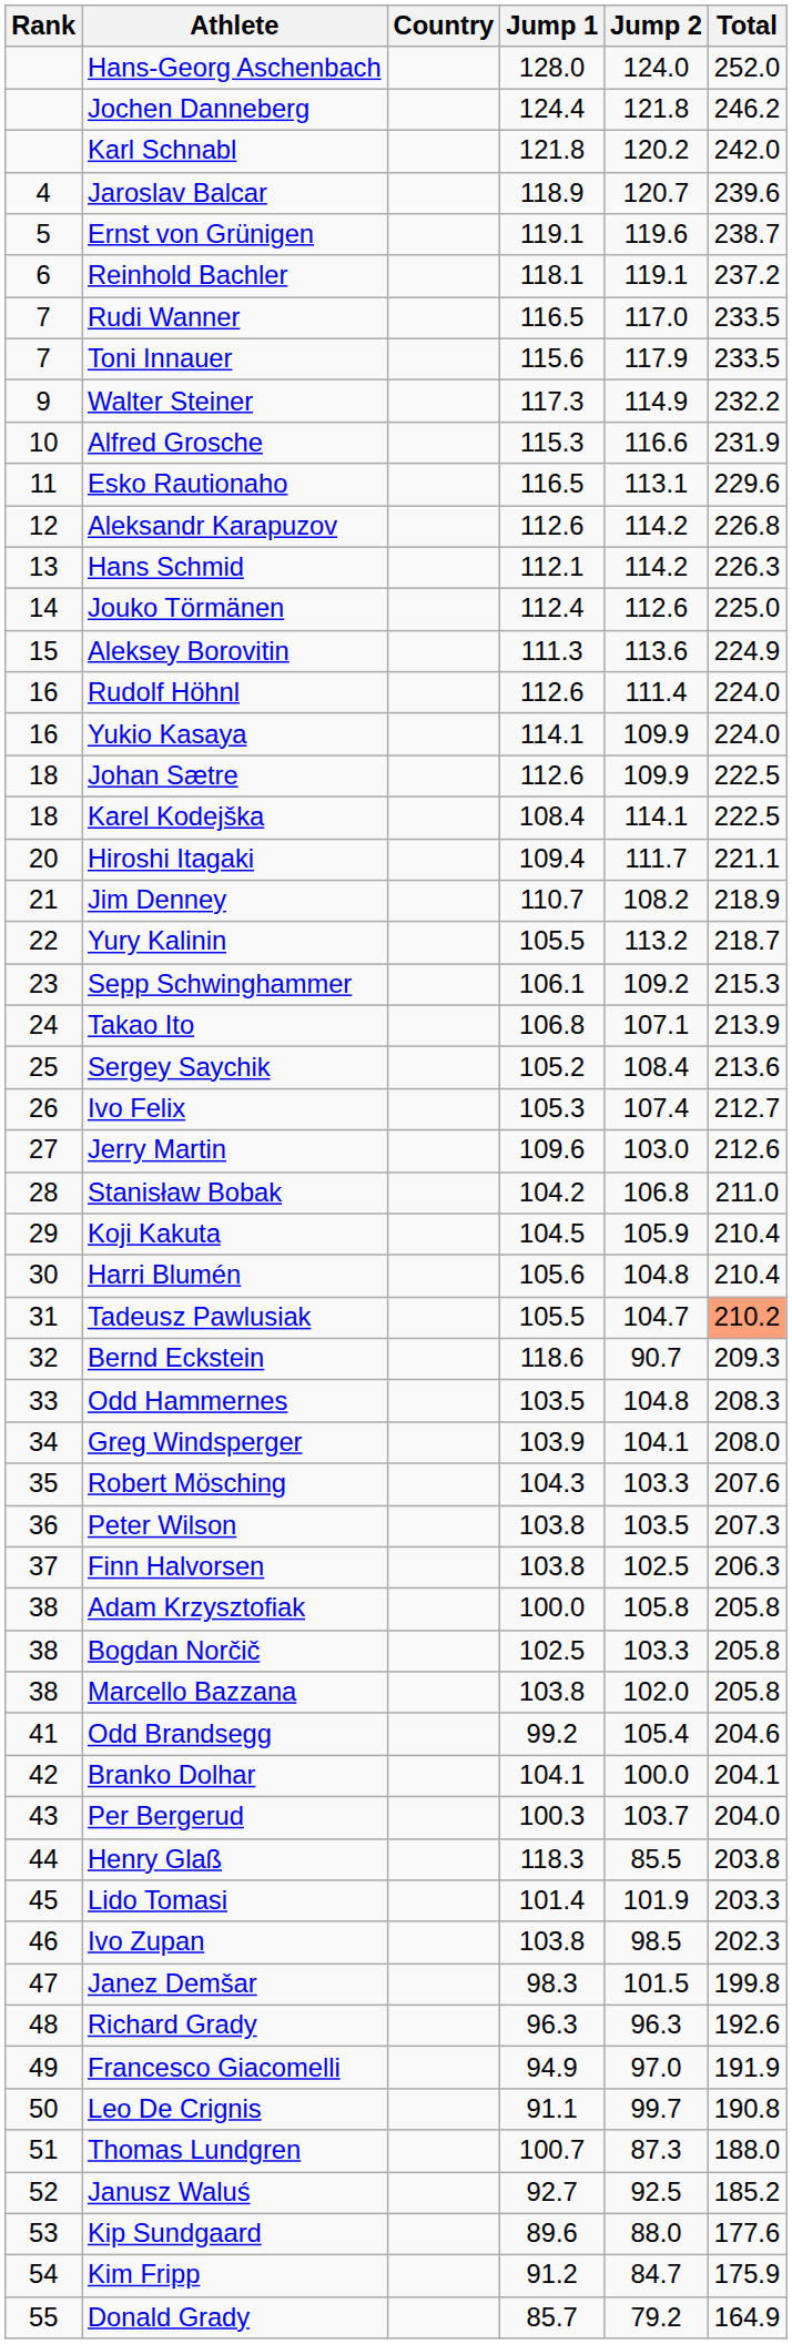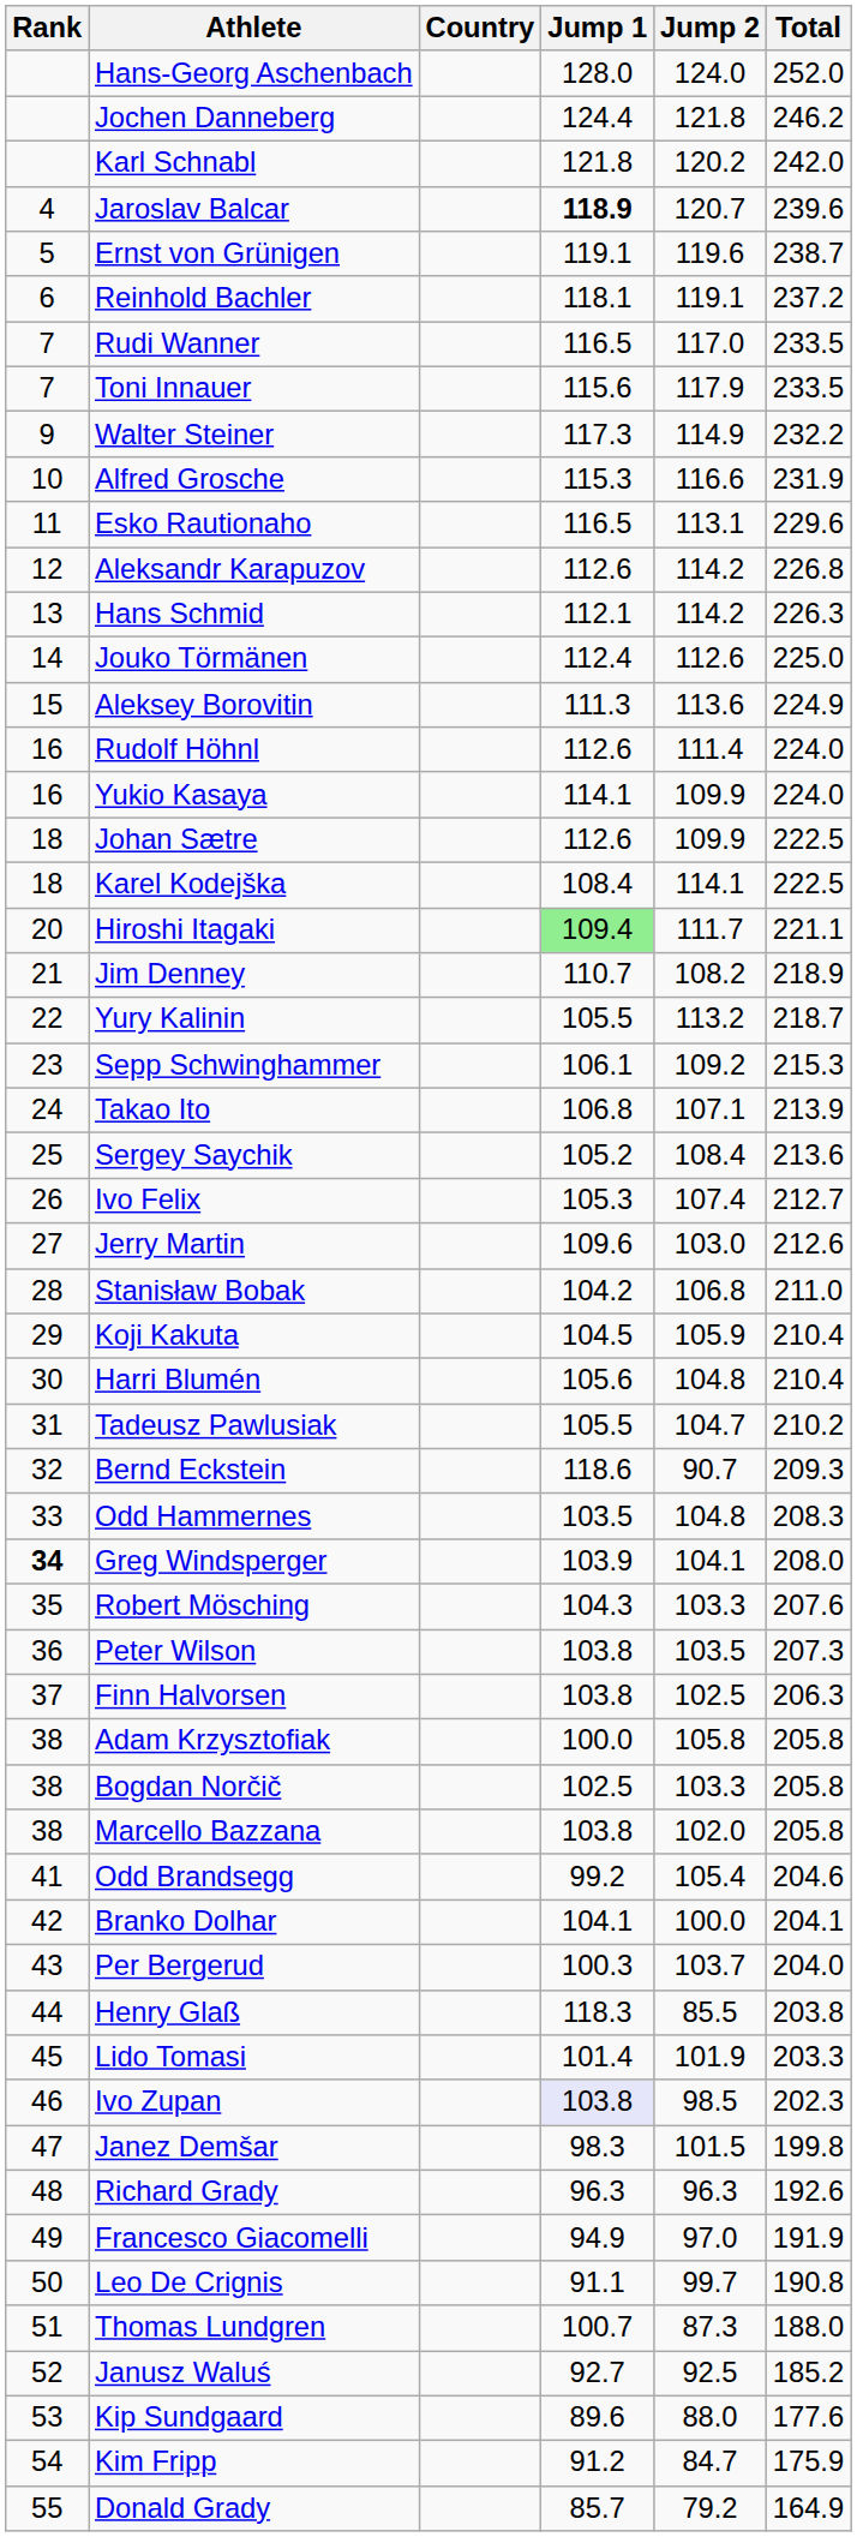Jaroslav Balcar | Jump 1: normal -> bold
Hiroshi Itagaki | Jump 1: no background -> lightgreen background
Tadeusz Pawlusiak | Total: lightsalmon background -> no background
Greg Windsperger | Rank: normal -> bold
Ivo Zupan | Jump 1: no background -> lavender background
